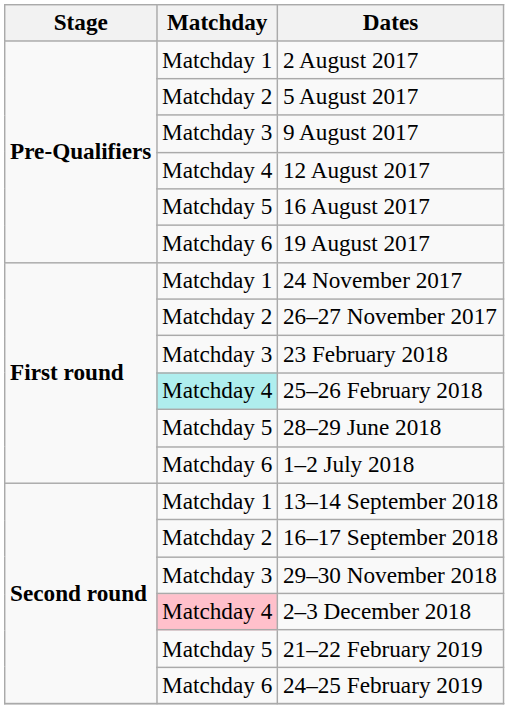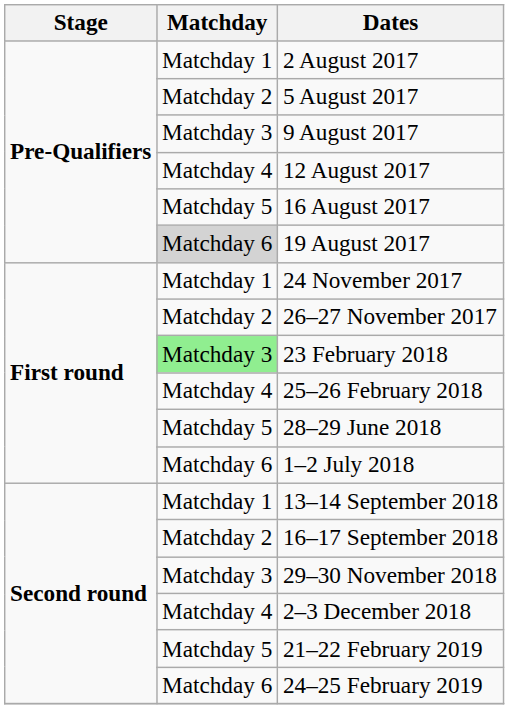19 August 2017 | Matchday: no background -> lightgrey background
23 February 2018 | Matchday: no background -> lightgreen background
25–26 February 2018 | Matchday: paleturquoise background -> no background
2–3 December 2018 | Matchday: pink background -> no background
